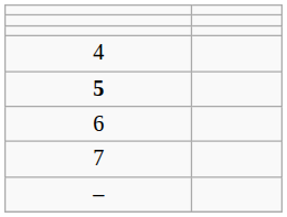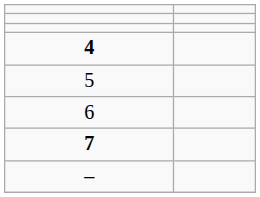row 4 | column 1: normal -> bold
row 5 | column 1: bold -> normal
row 7 | column 1: normal -> bold
